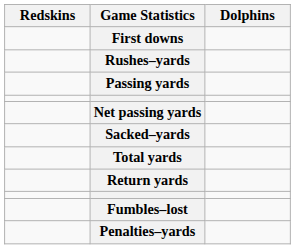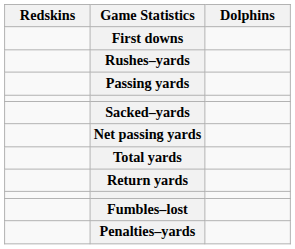rows swapped: Sacked–yards <-> Net passing yards
